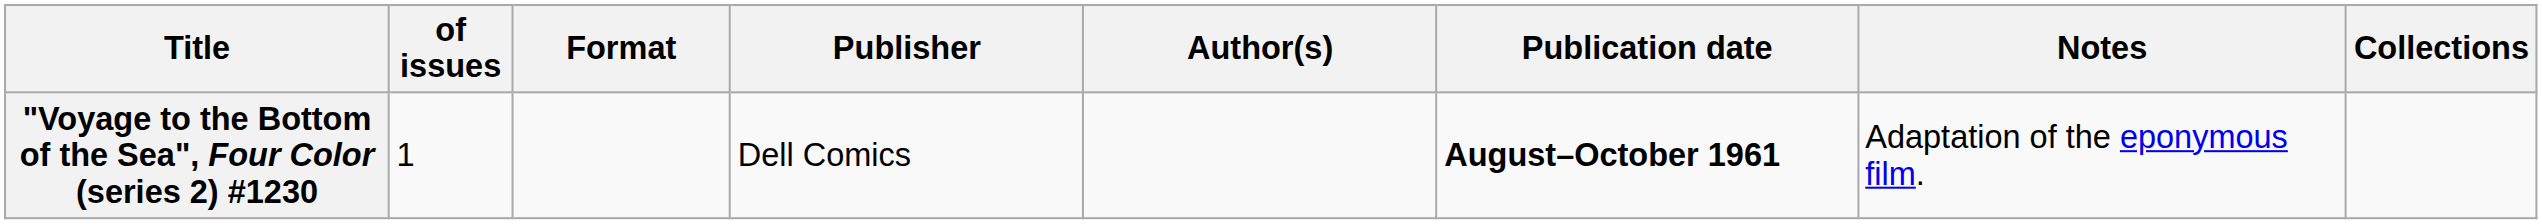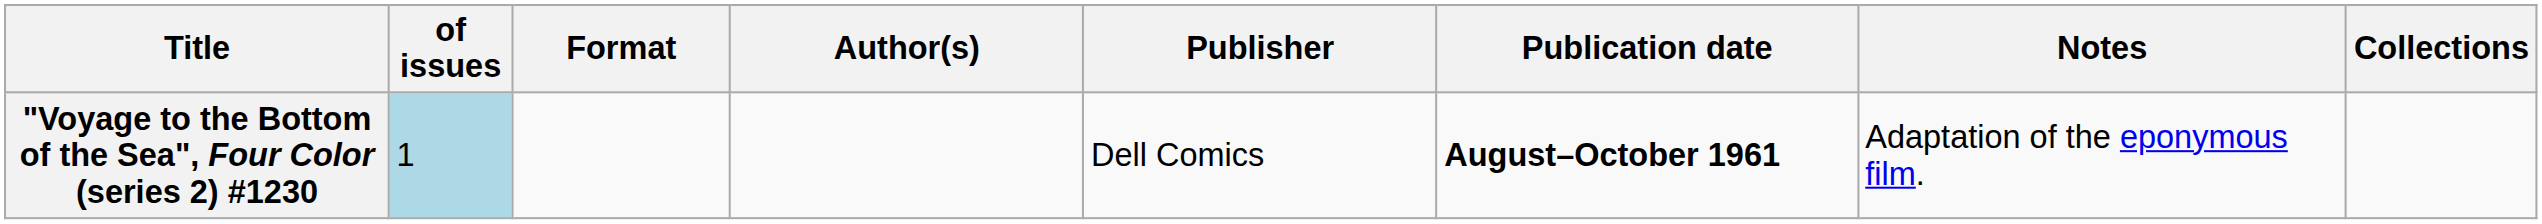columns swapped: Author(s) <-> Publisher
row 2 | of issues: no background -> lightblue background
